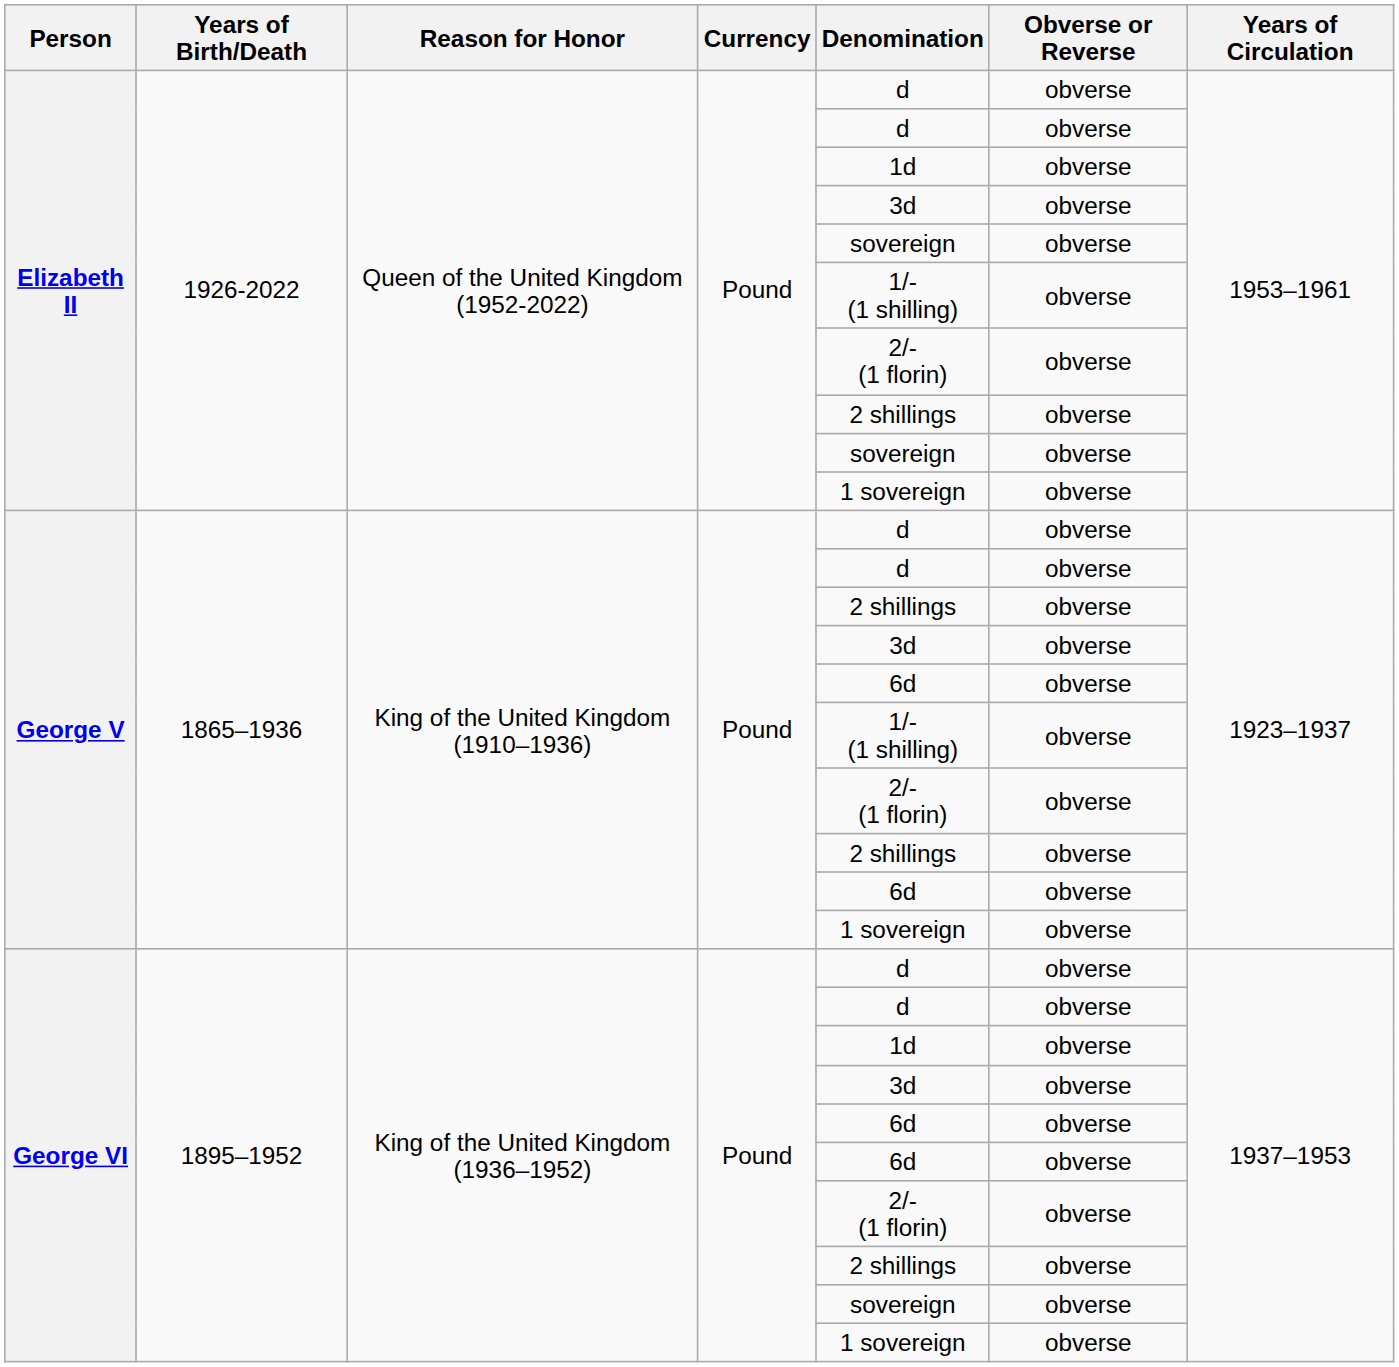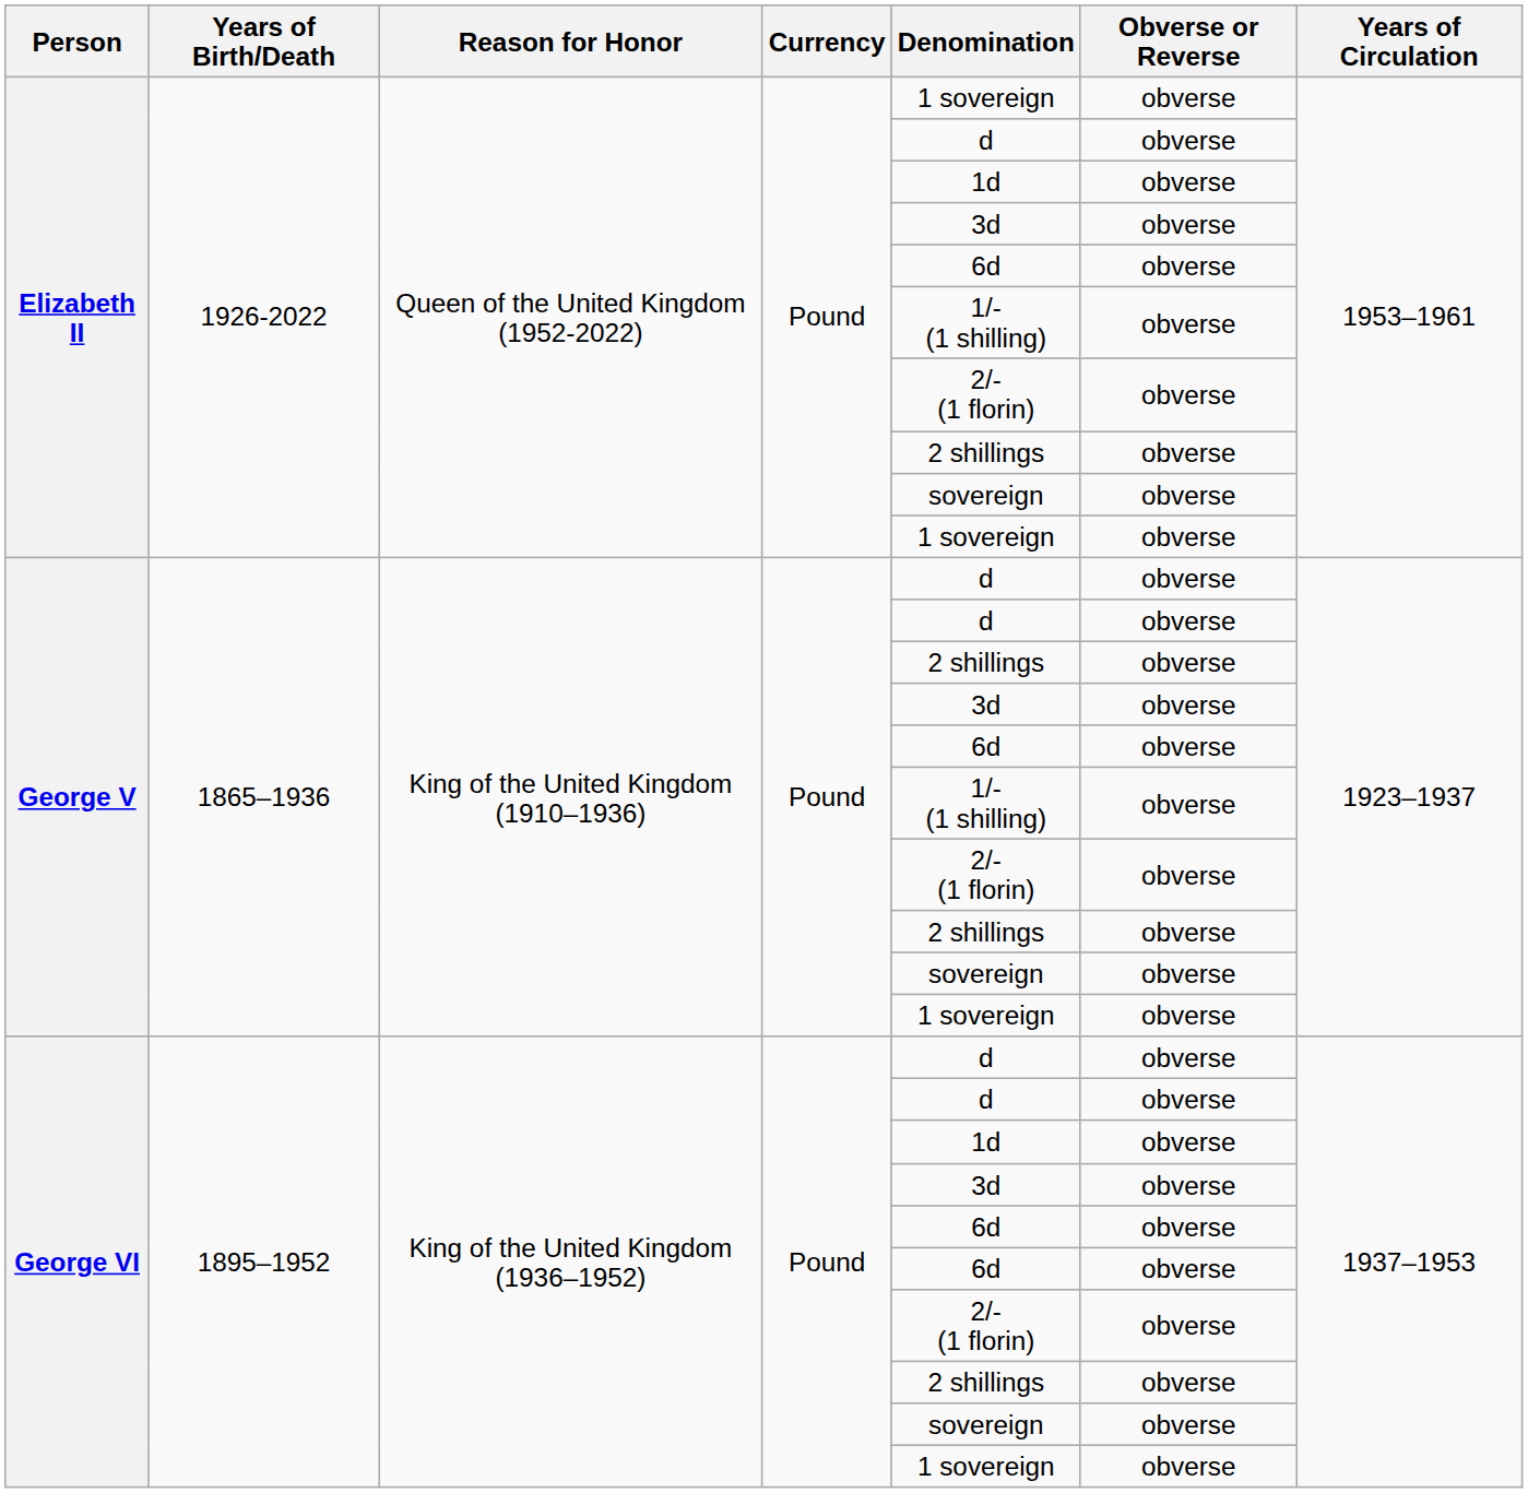row 2 | Denomination: d -> 1 sovereign
row 6 | Denomination: sovereign -> 6d
row 20 | Denomination: 6d -> sovereign
